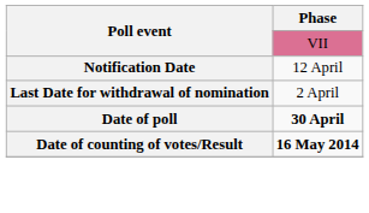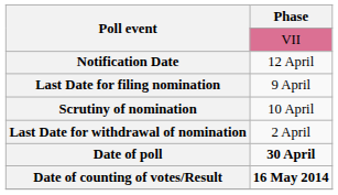+ row: Last Date for filing nomination | 9 April
+ row: Scrutiny of nomination | 10 April
